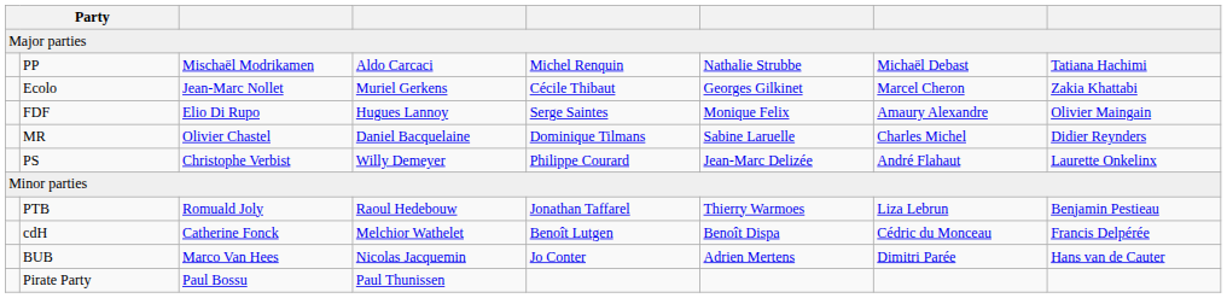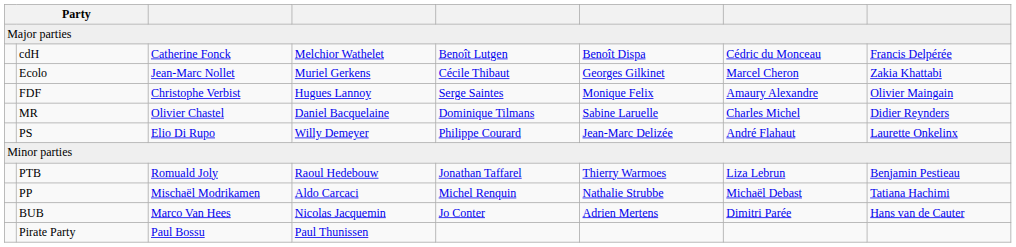rows swapped: cdH <-> PP
FDF | column 3: Elio Di Rupo -> Christophe Verbist
PS | column 3: Christophe Verbist -> Elio Di Rupo
